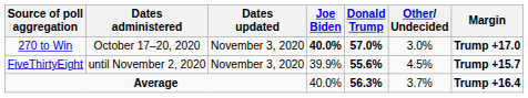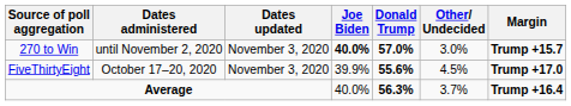270 to Win | Dates administered: October 17–20, 2020 -> until November 2, 2020
270 to Win | Margin: Trump +17.0 -> Trump +15.7
FiveThirtyEight | Dates administered: until November 2, 2020 -> October 17–20, 2020
FiveThirtyEight | Margin: Trump +15.7 -> Trump +17.0
